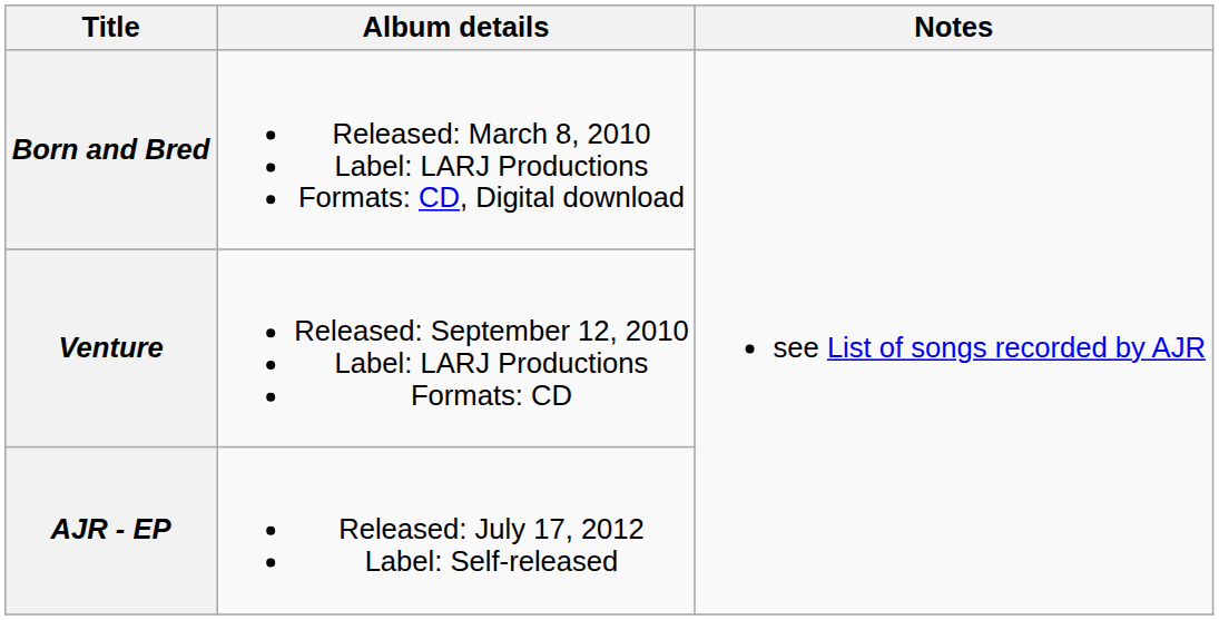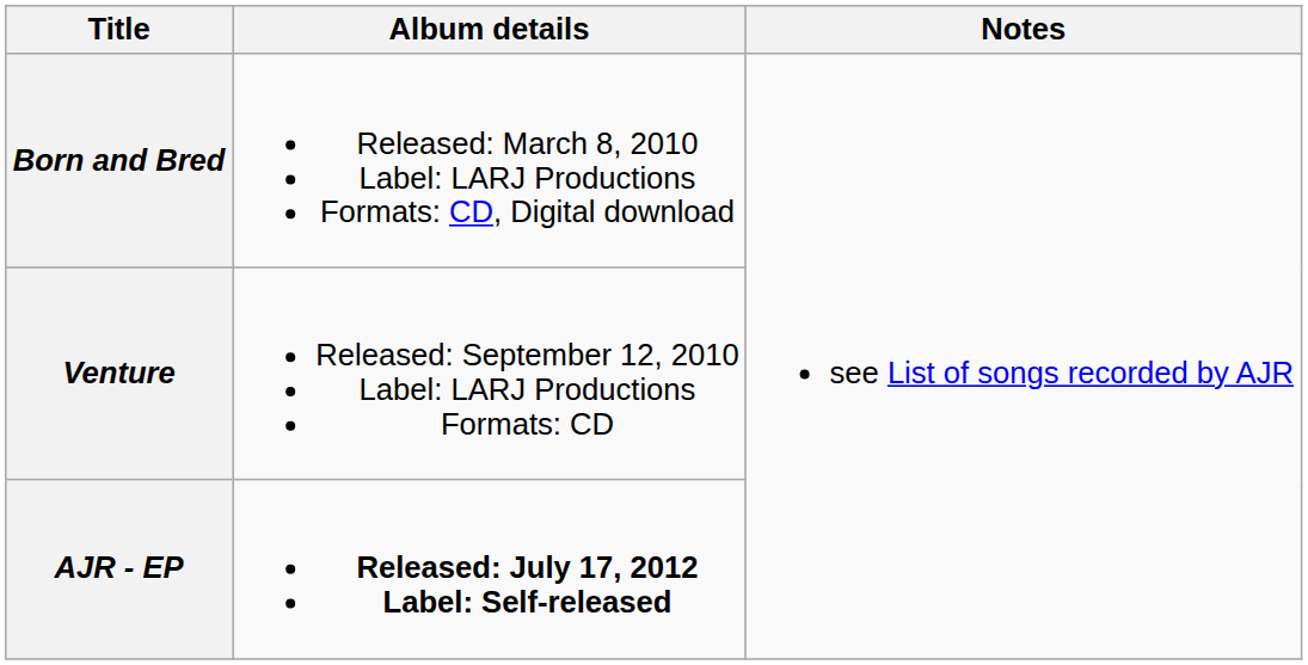AJR - EP | Album details: normal -> bold
